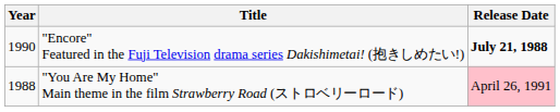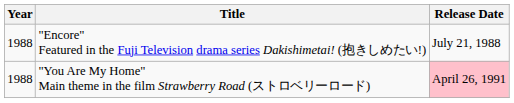row 2 | Year: 1990 -> 1988
row 2 | Release Date: bold -> normal
